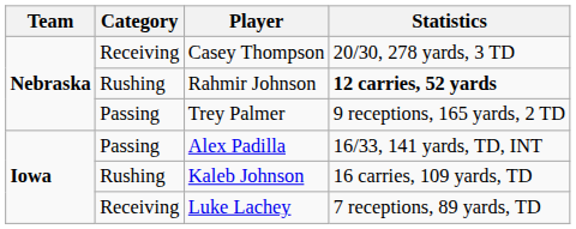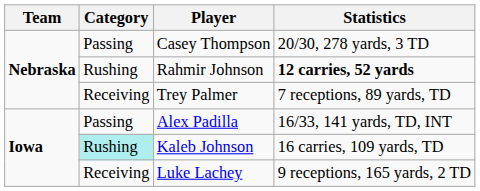Casey Thompson | Category: Receiving -> Passing
Trey Palmer | Category: Passing -> Receiving
Trey Palmer | Statistics: 9 receptions, 165 yards, 2 TD -> 7 receptions, 89 yards, TD
Kaleb Johnson | Category: no background -> paleturquoise background
Luke Lachey | Statistics: 7 receptions, 89 yards, TD -> 9 receptions, 165 yards, 2 TD
